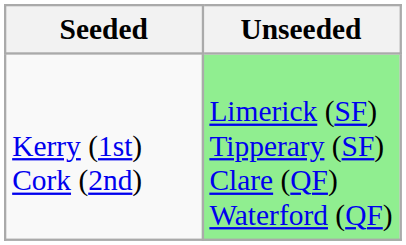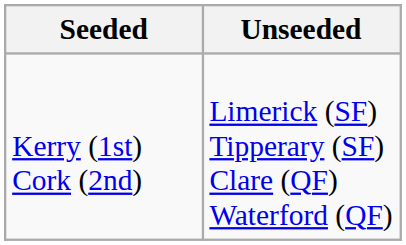Kerry (1st) Cork (2nd) | Unseeded: lightgreen background -> no background
